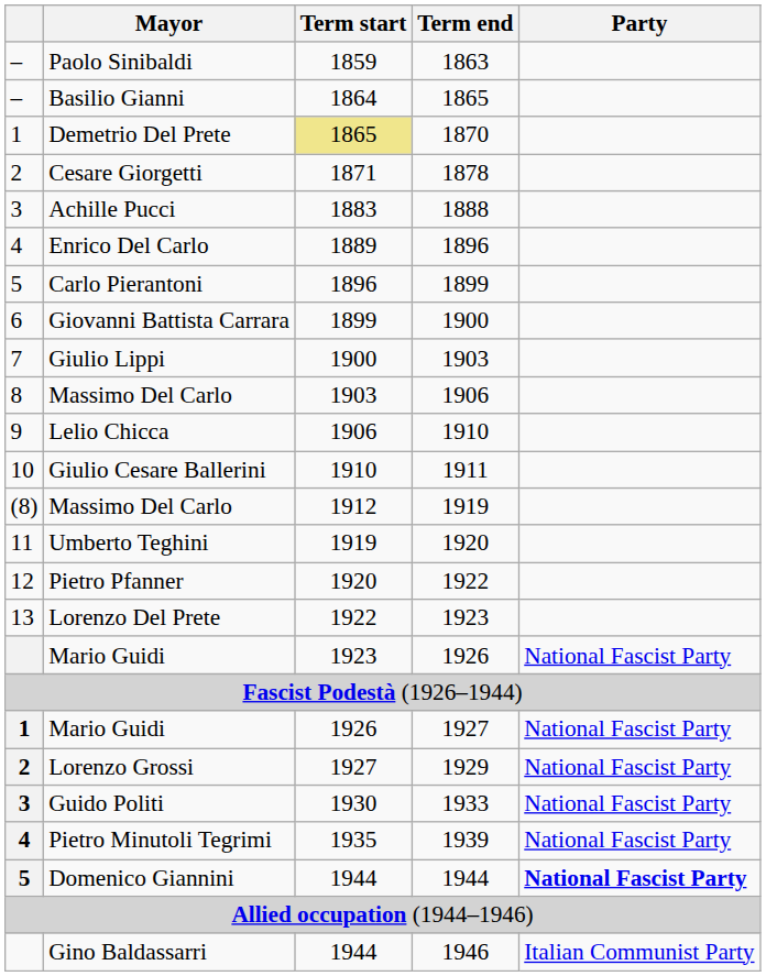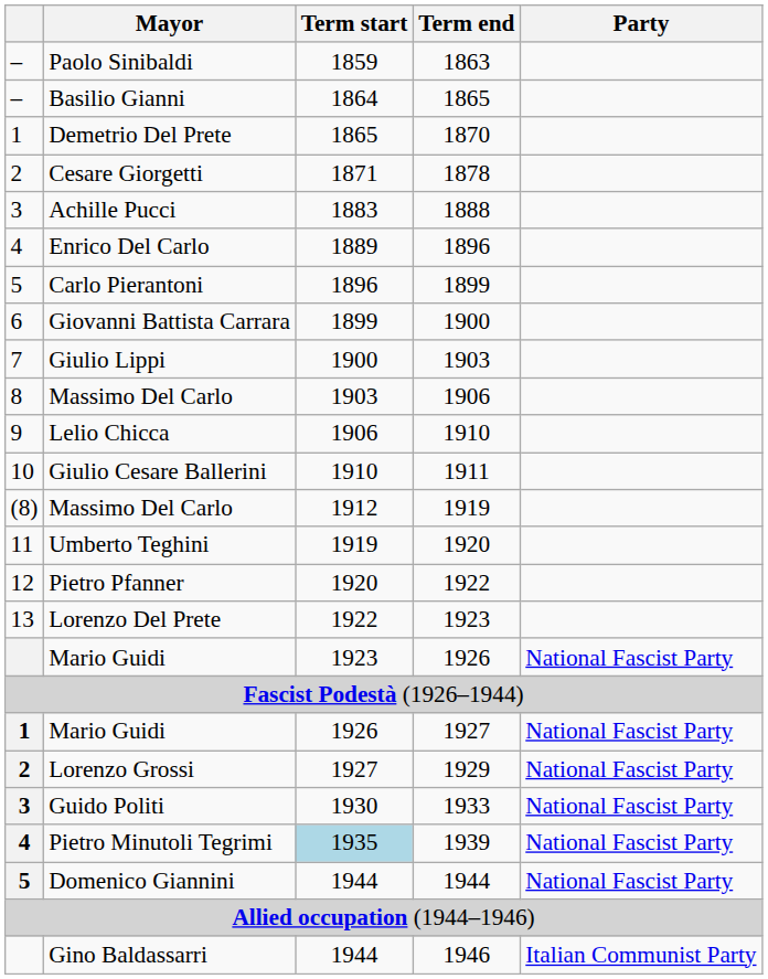Demetrio Del Prete | Term start: khaki background -> no background
Pietro Minutoli Tegrimi | Term start: no background -> lightblue background
Domenico Giannini | Party: bold -> normal
